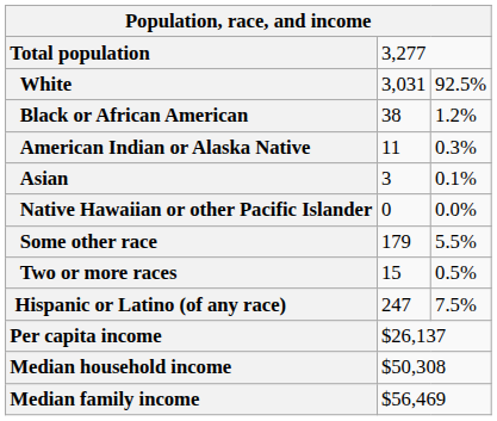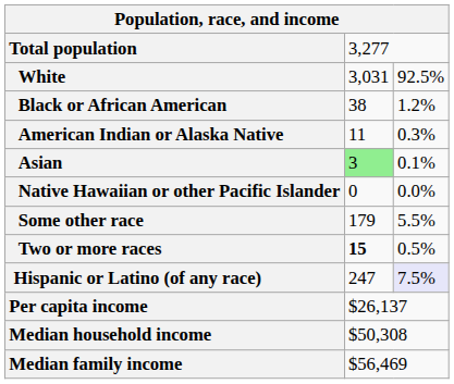Asian | column 2: no background -> lightgreen background
Two or more races | column 2: normal -> bold
Hispanic or Latino (of any race) | column 3: no background -> lavender background
